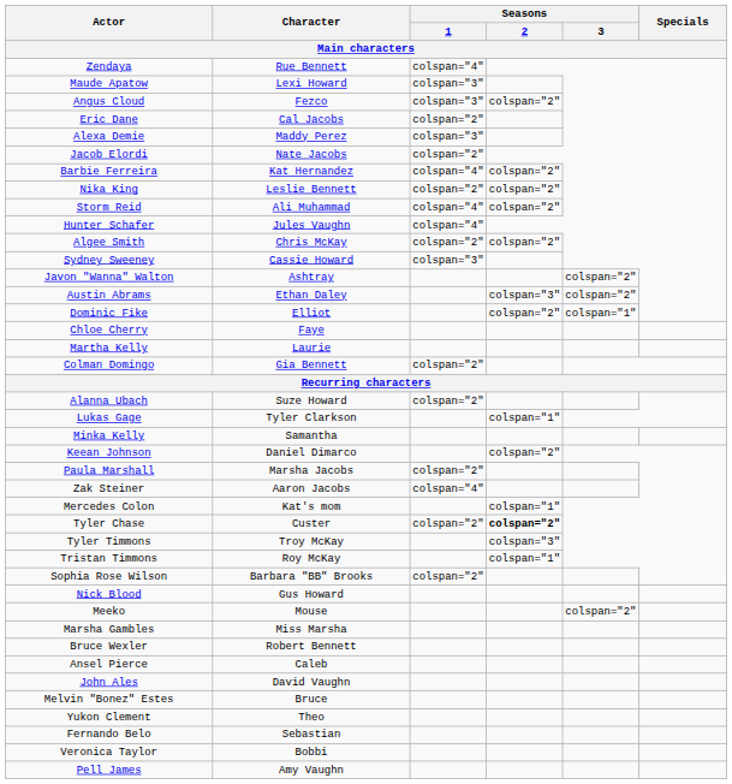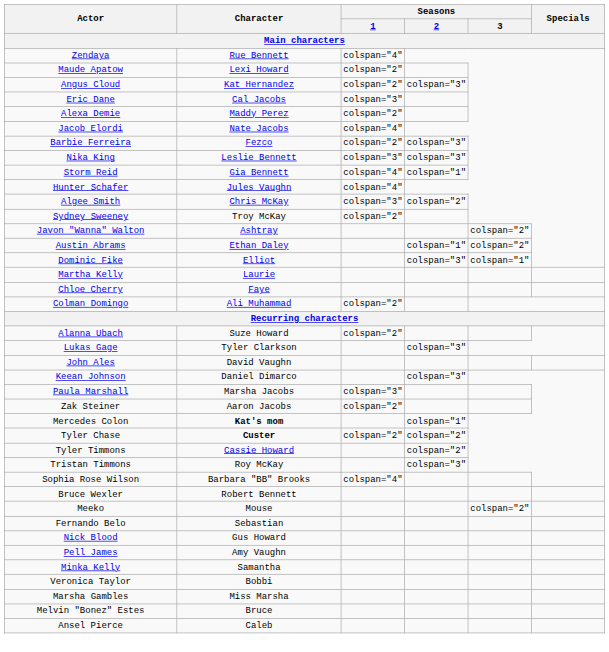Maude Apatow | Seasons / 1: colspan="3" -> colspan="2"
Angus Cloud | Character: Fezco -> Kat Hernandez
Angus Cloud | Seasons / 1: colspan="3" -> colspan="2"
Angus Cloud | Seasons / 2: colspan="2" -> colspan="3"
Eric Dane | Seasons / 1: colspan="2" -> colspan="3"
Alexa Demie | Seasons / 1: colspan="3" -> colspan="2"
Jacob Elordi | Seasons / 1: colspan="2" -> colspan="4"
Barbie Ferreira | Character: Kat Hernandez -> Fezco
Barbie Ferreira | Seasons / 1: colspan="4" -> colspan="2"
Barbie Ferreira | Seasons / 2: colspan="2" -> colspan="3"
Nika King | Seasons / 1: colspan="2" -> colspan="3"
Nika King | Seasons / 2: colspan="2" -> colspan="3"
Storm Reid | Character: Ali Muhammad -> Gia Bennett
Storm Reid | Seasons / 2: colspan="2" -> colspan="1"
Algee Smith | Seasons / 1: colspan="2" -> colspan="3"
Sydney Sweeney | Character: Cassie Howard -> Troy McKay
Sydney Sweeney | Seasons / 1: colspan="3" -> colspan="2"
Austin Abrams | Seasons / 2: colspan="3" -> colspan="1"
Dominic Fike | Seasons / 2: colspan="2" -> colspan="3"
rows swapped: Martha Kelly <-> Chloe Cherry
Colman Domingo | Character: Gia Bennett -> Ali Muhammad
Lukas Gage | Seasons / 2: colspan="1" -> colspan="3"
rows swapped: John Ales <-> Minka Kelly
Keean Johnson | Seasons / 2: colspan="2" -> colspan="3"
Paula Marshall | Seasons / 1: colspan="2" -> colspan="3"
Zak Steiner | Seasons / 1: colspan="4" -> colspan="2"
Mercedes Colon | Character: normal -> bold
Tyler Chase | Character: normal -> bold
Tyler Chase | Seasons / 2: bold -> normal
Tyler Timmons | Character: Troy McKay -> Cassie Howard
Tyler Timmons | Seasons / 2: colspan="3" -> colspan="2"
Tristan Timmons | Seasons / 2: colspan="1" -> colspan="3"
Sophia Rose Wilson | Seasons / 1: colspan="2" -> colspan="4"
rows swapped: Bruce Wexler <-> Nick Blood
rows swapped: Marsha Gambles <-> Fernando Belo
rows swapped: Pell James <-> Ansel Pierce
rows swapped: Melvin "Bonez" Estes <-> Veronica Taylor
- row: Yukon Clement | Theo
